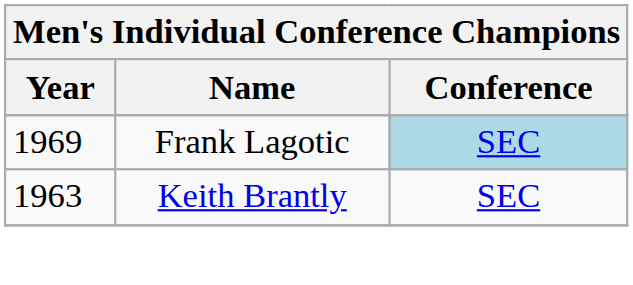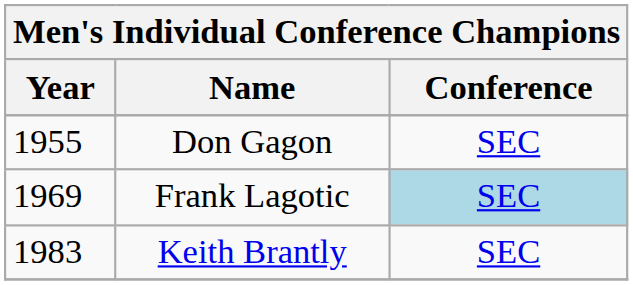+ row: 1955 | Don Gagon | SEC
Keith Brantly | Year: 1963 -> 1983
